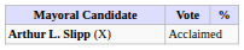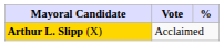Arthur L. Slipp (X) | Mayoral Candidate: no background -> gold background
